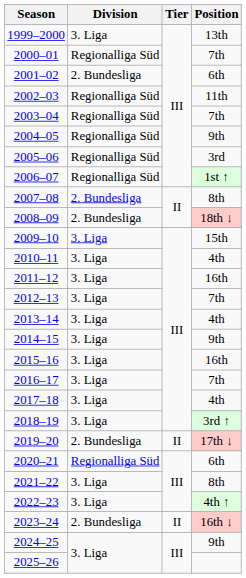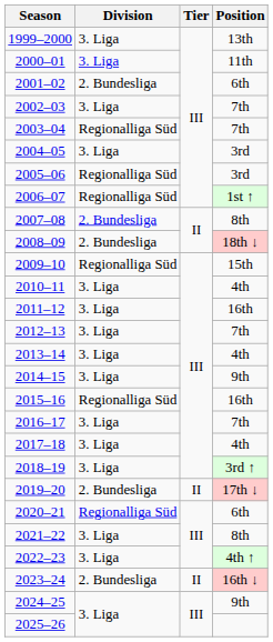2000–01 | Division: Regionalliga Süd -> 3. Liga
2000–01 | Position: 7th -> 11th
2002–03 | Division: Regionalliga Süd -> 3. Liga
2002–03 | Position: 11th -> 7th
2004–05 | Division: Regionalliga Süd -> 3. Liga
2004–05 | Position: 9th -> 3rd
2009–10 | Division: 3. Liga -> Regionalliga Süd
2015–16 | Division: 3. Liga -> Regionalliga Süd
